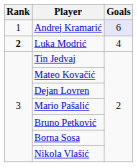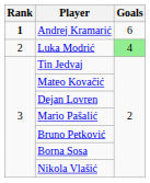Andrej Kramarić | Rank: normal -> bold
Andrej Kramarić | Goals: lavender background -> no background
Luka Modrić | Rank: bold -> normal
Luka Modrić | Goals: no background -> lightgreen background
